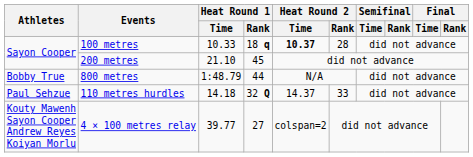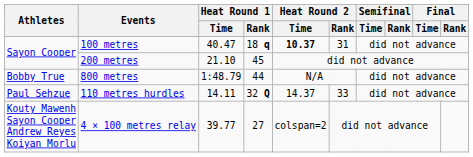100 metres | Heat Round 1 / Time: 10.33 -> 40.47
100 metres | Heat Round 2 / Rank: 28 -> 31
110 metres hurdles | Heat Round 1 / Time: 14.18 -> 14.11
